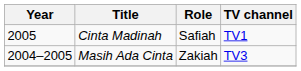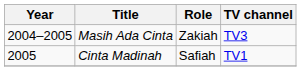rows swapped: Masih Ada Cinta <-> Cinta Madinah
